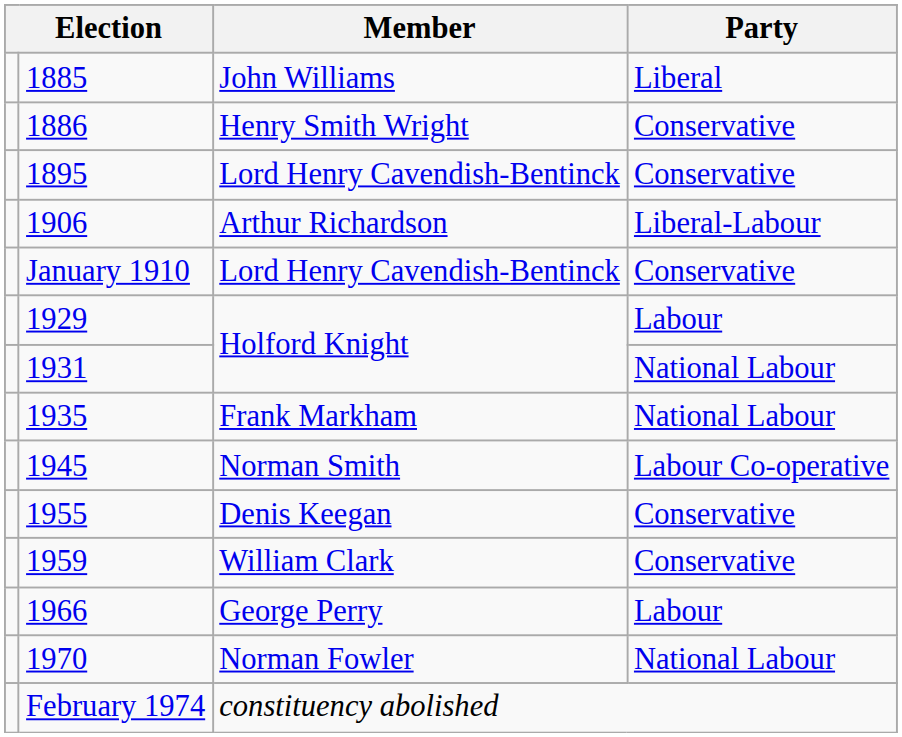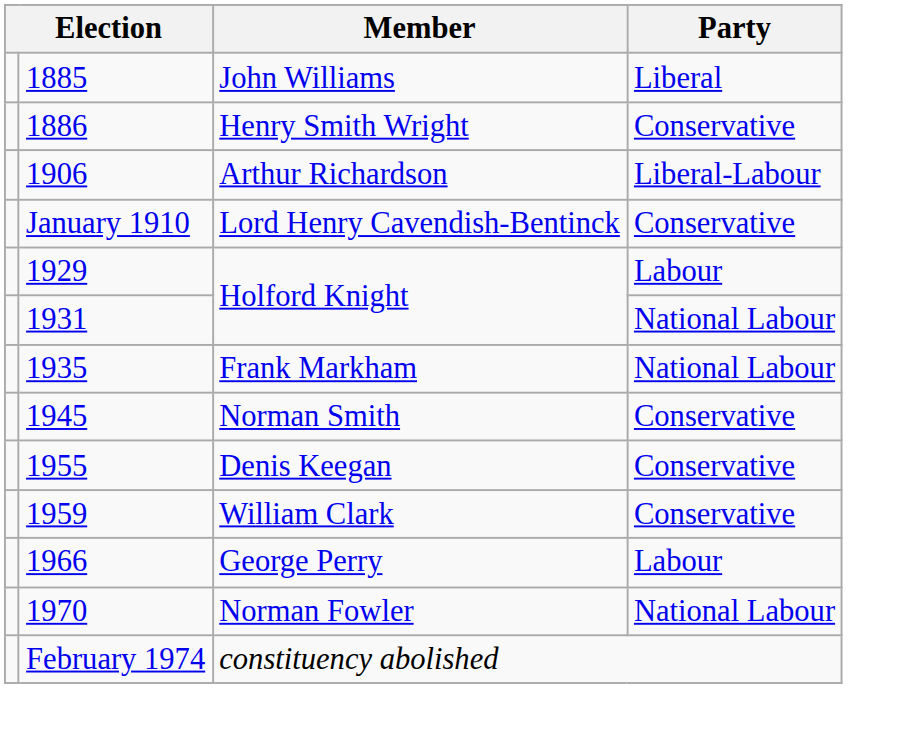- row: 1895 | Lord Henry Cavendish-Bentinck | Conservative
1945 | Party: Labour Co-operative -> Conservative
